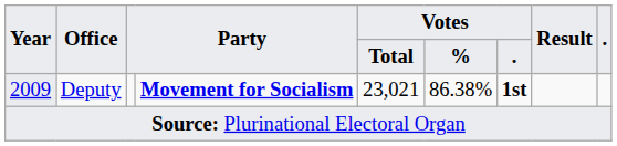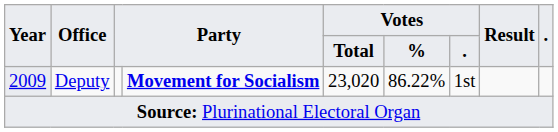2009 | Votes / Total: 23,021 -> 23,020
2009 | Votes / %: 86.38% -> 86.22%
2009 | Votes / .: bold -> normal
